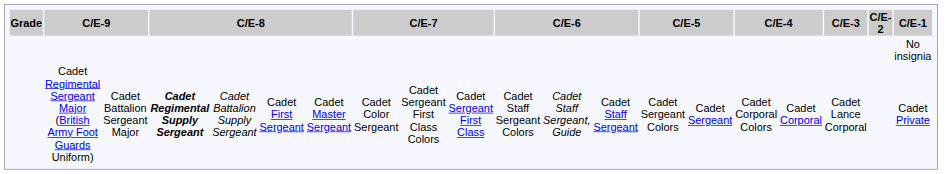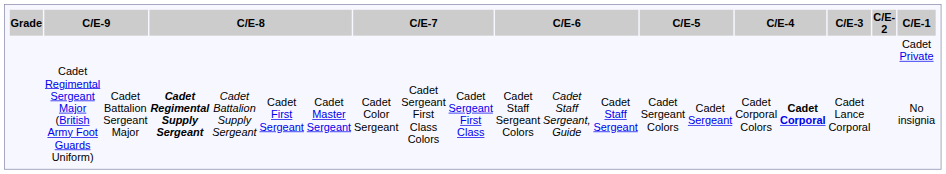row 2 | C/E-1: No insignia -> Cadet Private
row 3 | column 17: normal -> bold
row 3 | C/E-1: Cadet Private -> No insignia
